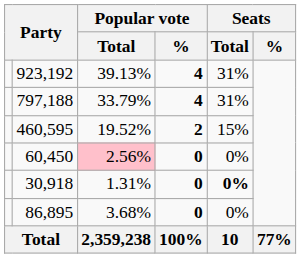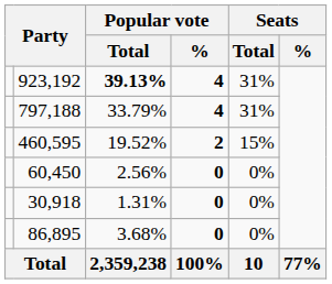923,192 | Popular vote / Total: normal -> bold
60,450 | Popular vote / Total: pink background -> no background
30,918 | Seats / Total: bold -> normal
